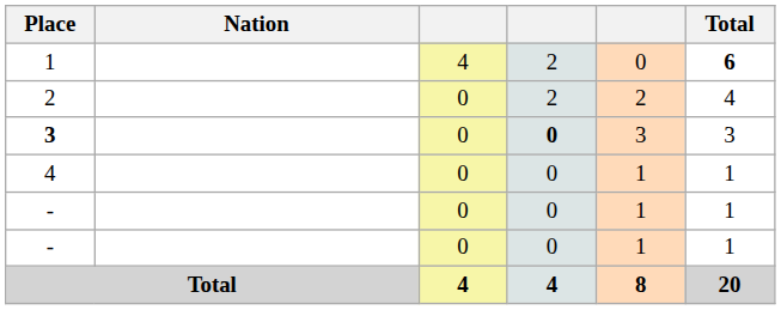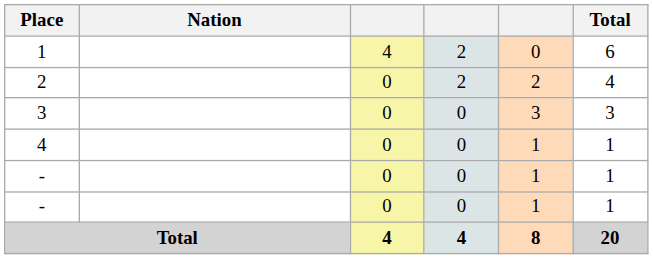row 2 | Total: bold -> normal
row 4 | Place: bold -> normal
row 4 | column 4: bold -> normal
